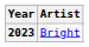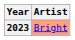2023 | Artist: no background -> lightsalmon background
